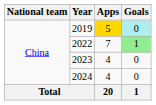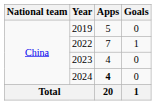2019 | Apps: gold background -> no background
2019 | Goals: paleturquoise background -> no background
2022 | Goals: lightgreen background -> no background
2024 | Apps: normal -> bold
